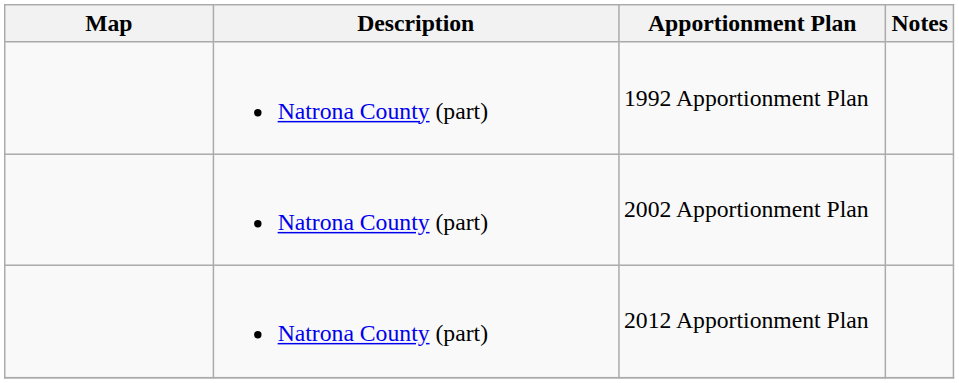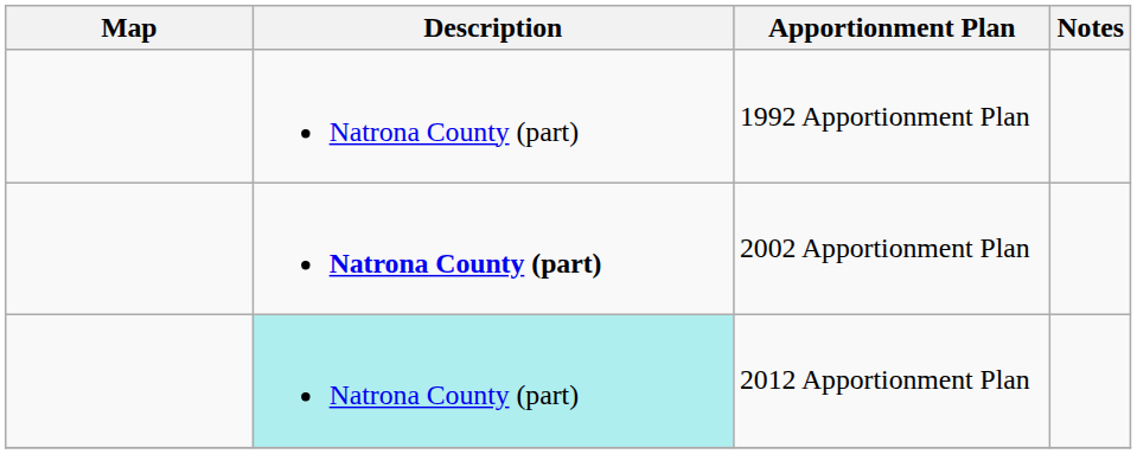2002 Apportionment Plan | Description: normal -> bold
2012 Apportionment Plan | Description: no background -> paleturquoise background
